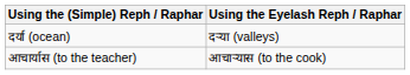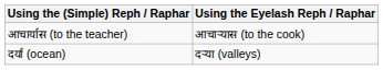rows swapped: आचार्यास (to the teacher) <-> दर्या (ocean)
